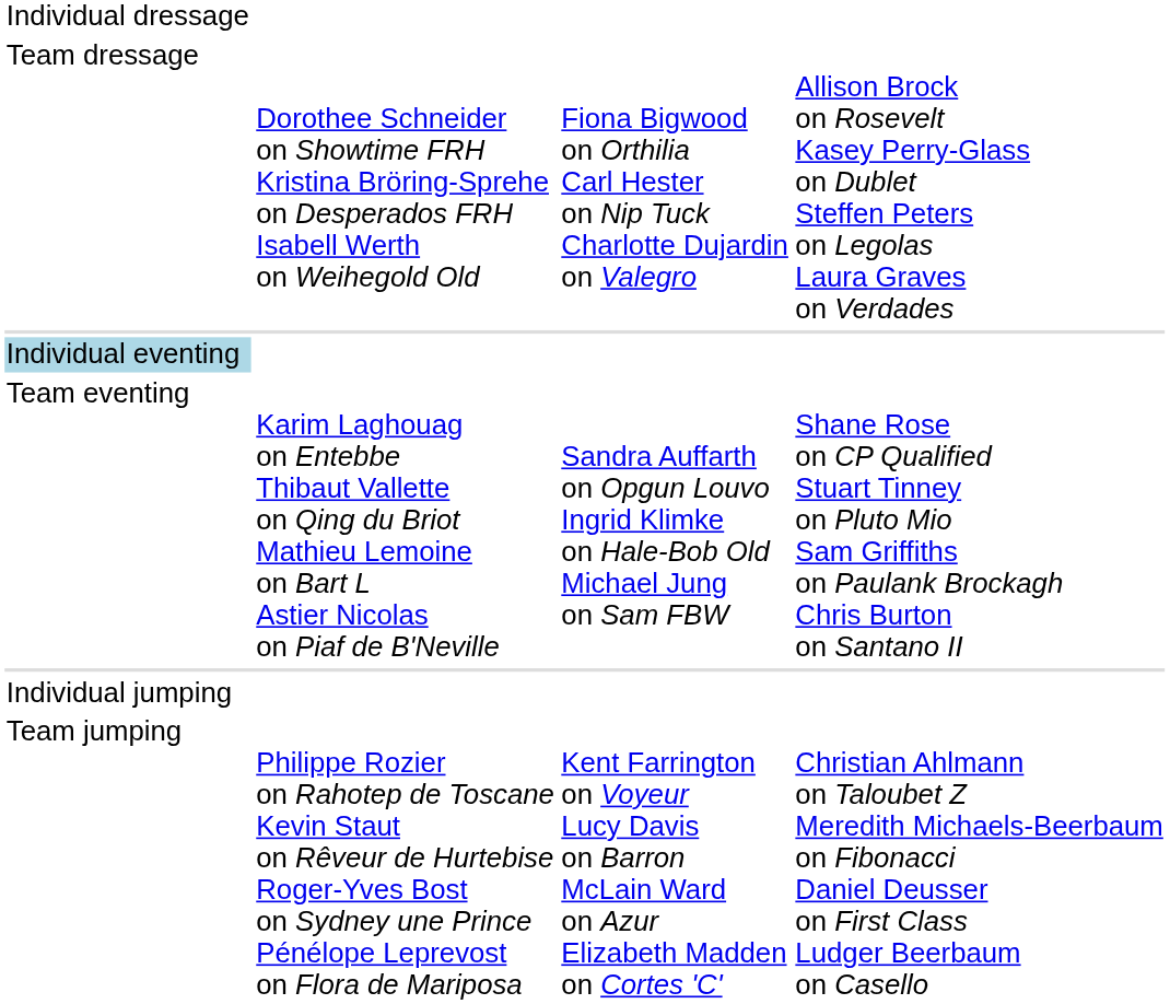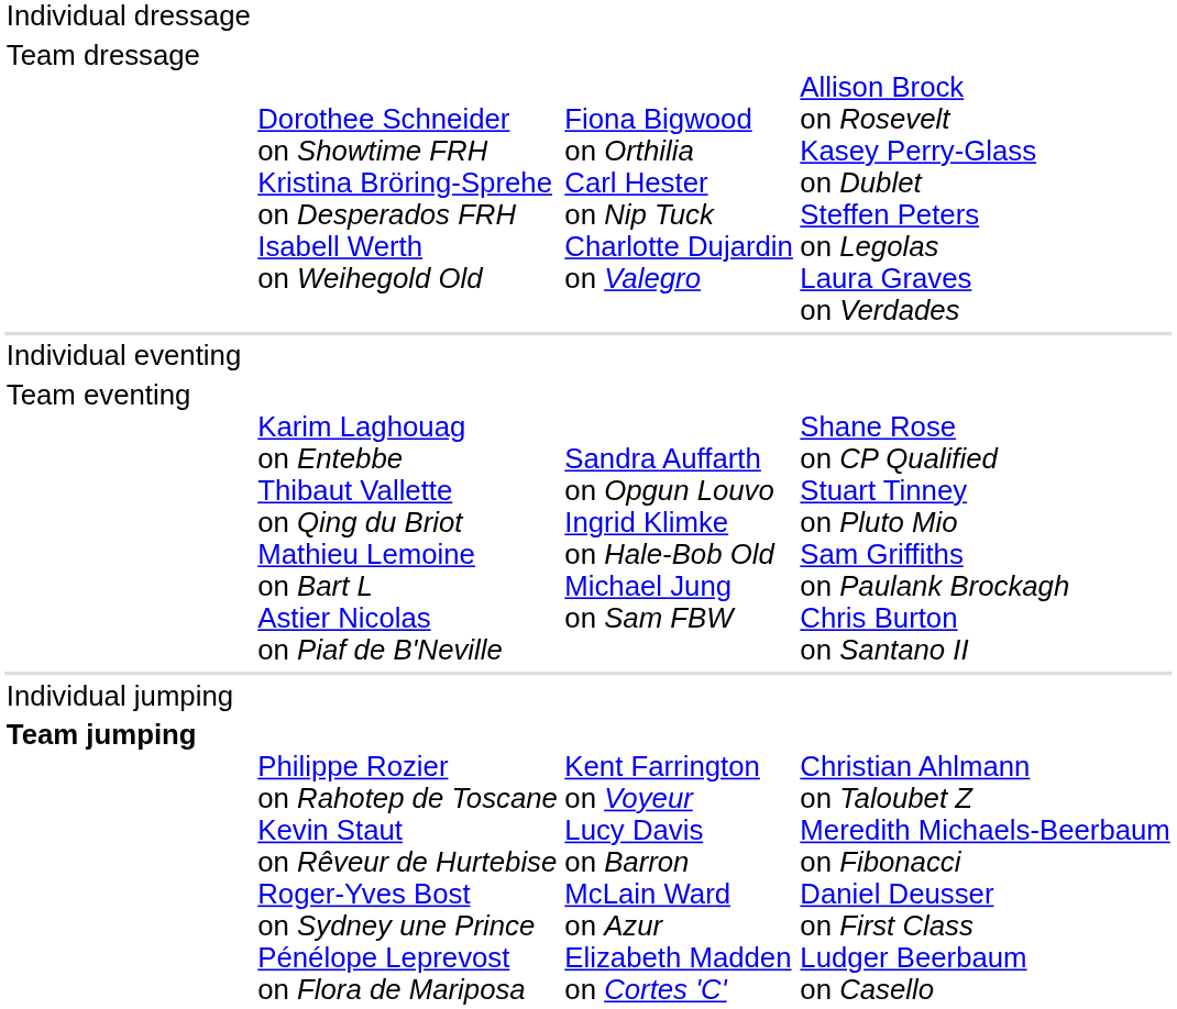Individual eventing | column 1: lightblue background -> no background
Team jumping | column 1: normal -> bold
